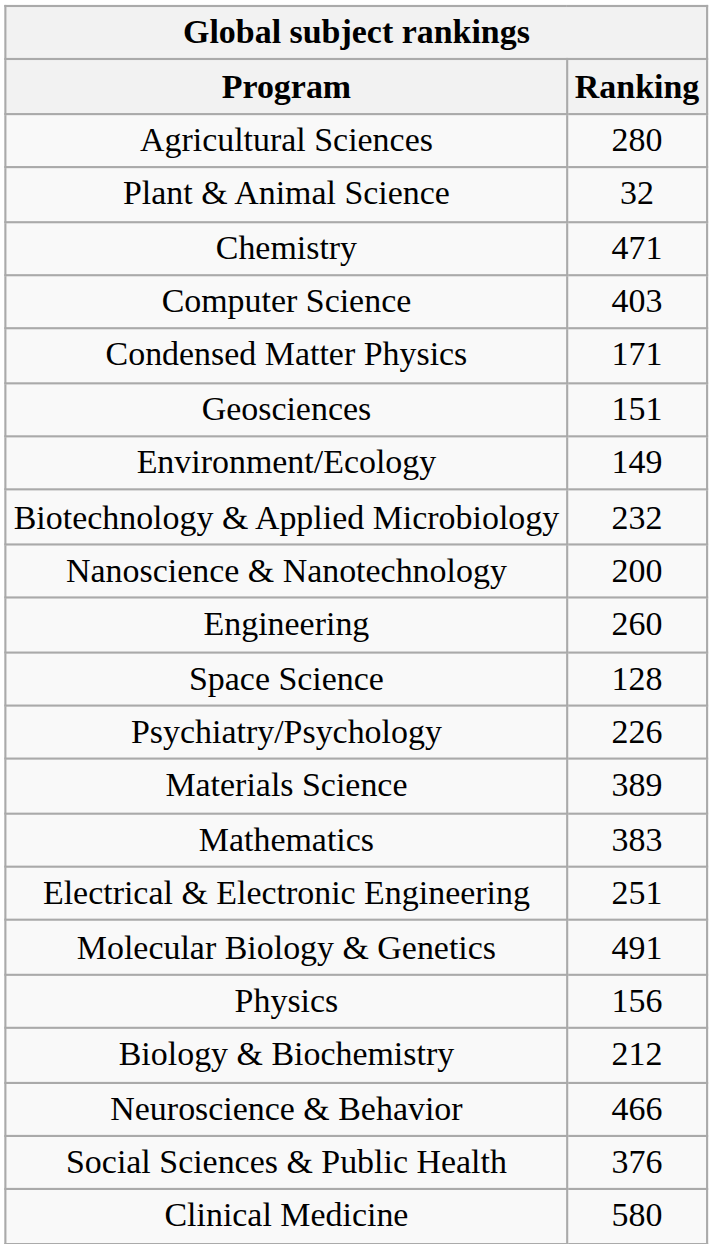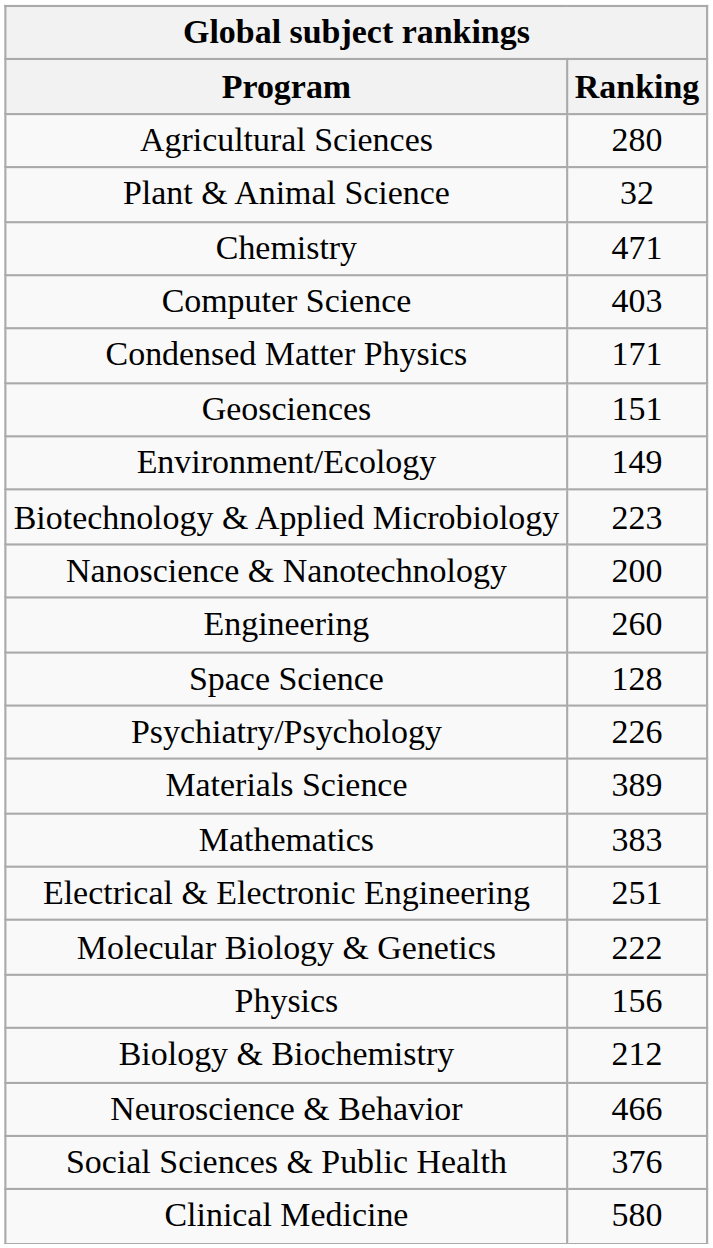Biotechnology & Applied Microbiology | Ranking: 232 -> 223
Molecular Biology & Genetics | Ranking: 491 -> 222
